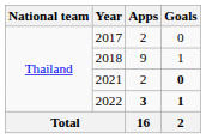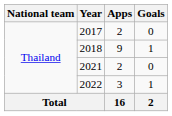2021 | Goals: bold -> normal
2022 | Apps: bold -> normal
2022 | Goals: bold -> normal
